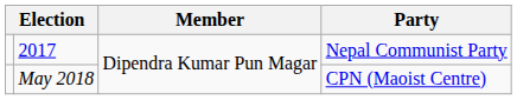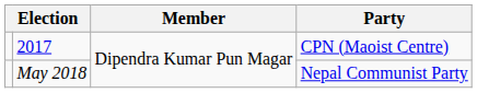2017 | Party: Nepal Communist Party -> CPN (Maoist Centre)
May 2018 | Party: CPN (Maoist Centre) -> Nepal Communist Party
